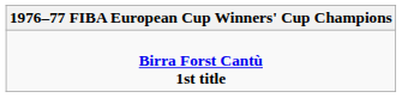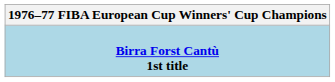row 2 | column 1: no background -> lightblue background
